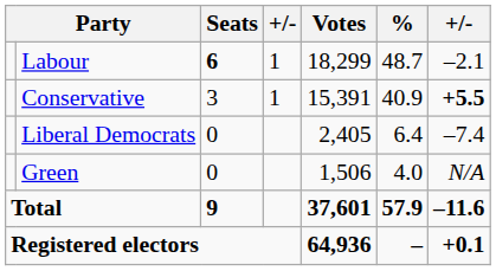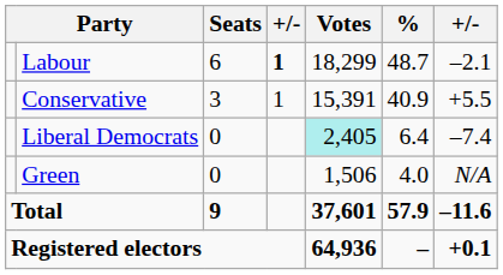Labour | Seats: bold -> normal
Labour | column 4: normal -> bold
Conservative | column 7: bold -> normal
Liberal Democrats | Votes: no background -> paleturquoise background
